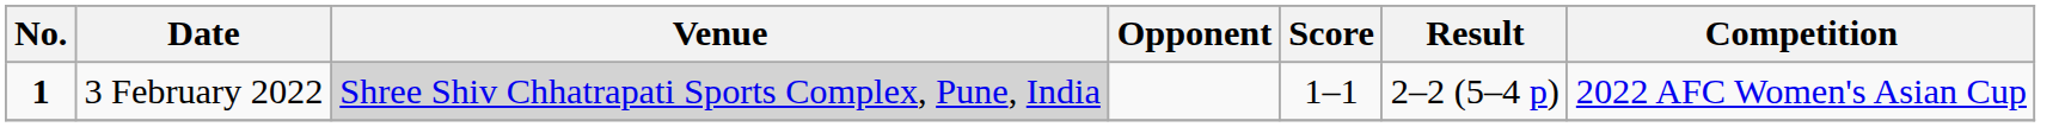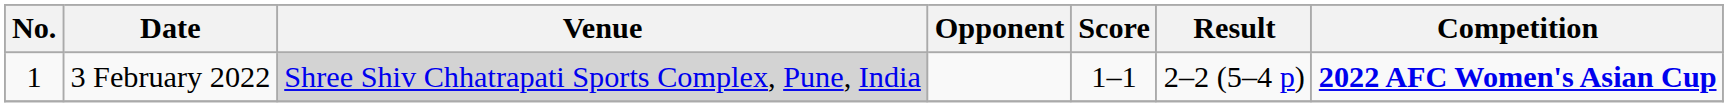3 February 2022 | No.: bold -> normal
3 February 2022 | Competition: normal -> bold
